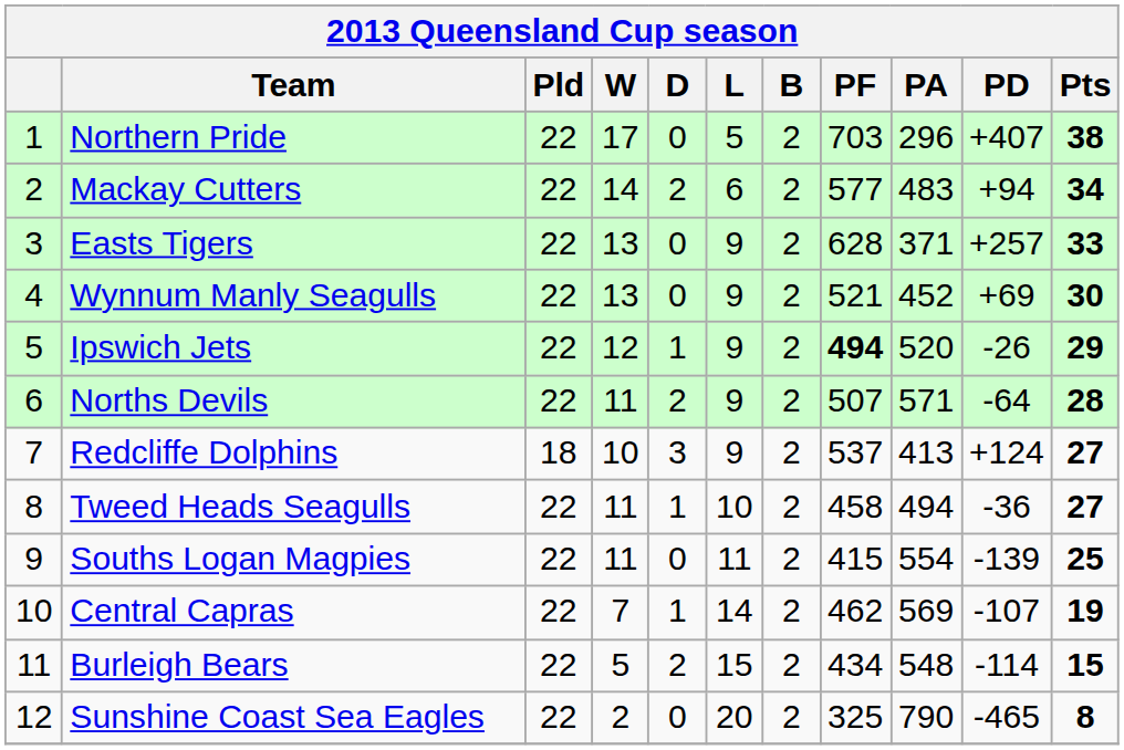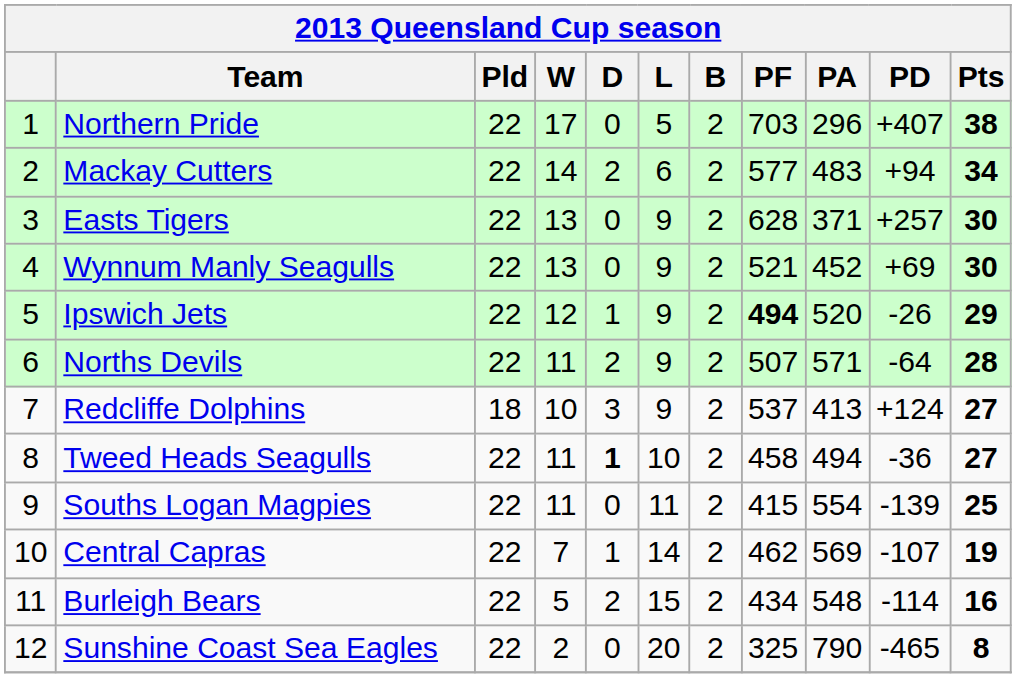Easts Tigers | Pts: 33 -> 30
Tweed Heads Seagulls | D: normal -> bold
Burleigh Bears | Pts: 15 -> 16
